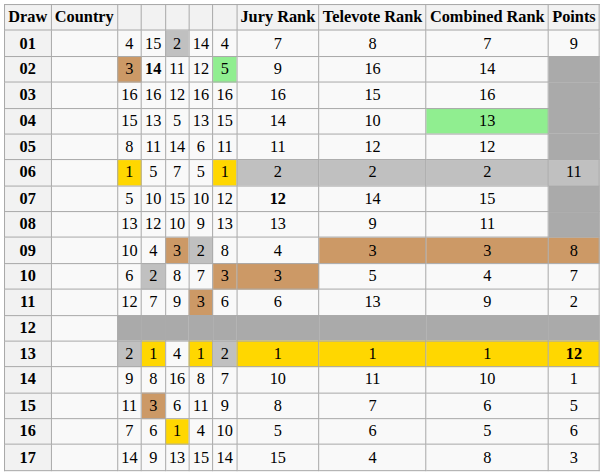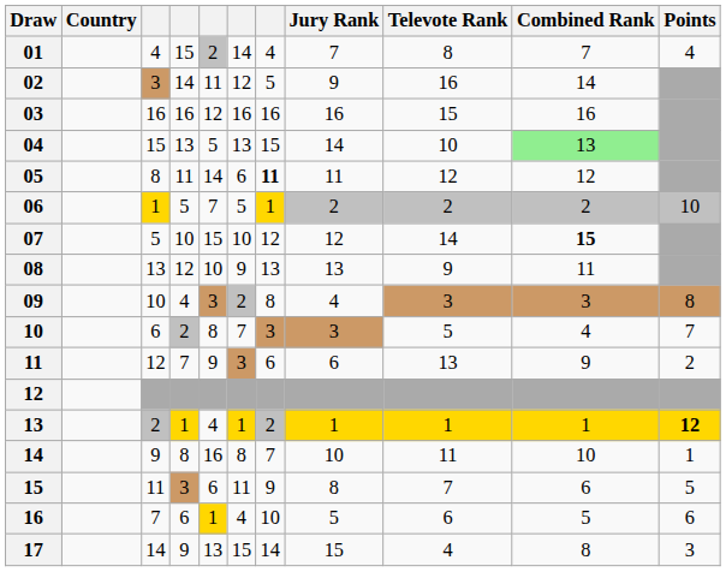01 | Points: 9 -> 4
02 | column 4: bold -> normal
02 | column 7: lightgreen background -> no background
05 | column 7: normal -> bold
06 | Points: 11 -> 10
07 | Jury Rank: bold -> normal
07 | Combined Rank: normal -> bold
